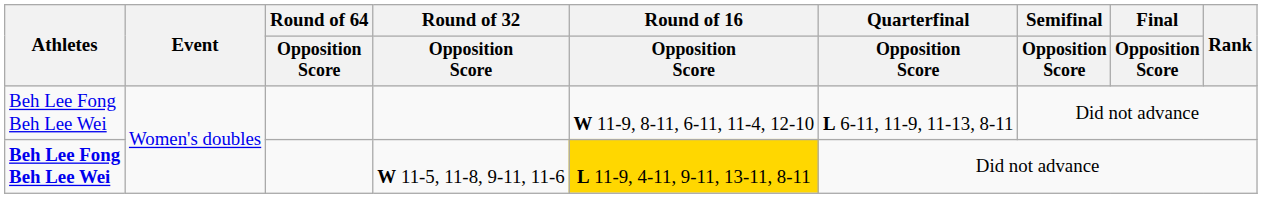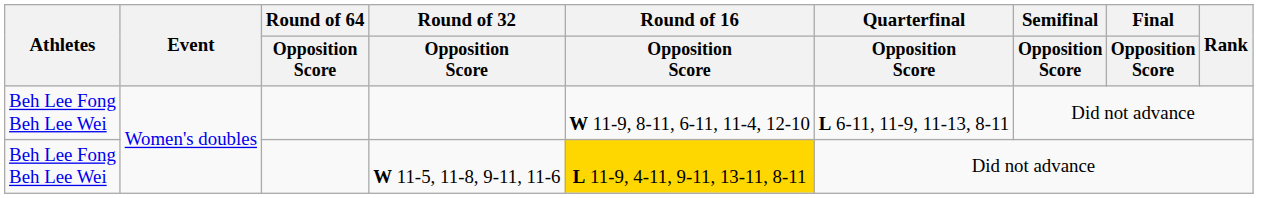W 11-5, 11-8, 9-11, 11-6 | Athletes: bold -> normal
